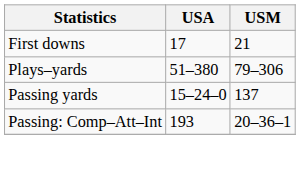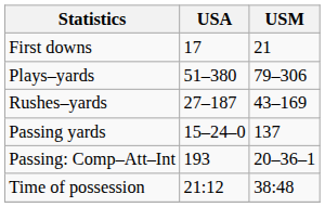+ row: Rushes–yards | 27–187 | 43–169
+ row: Time of possession | 21:12 | 38:48
